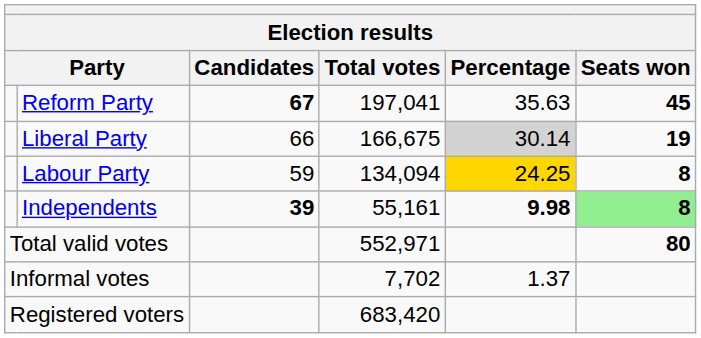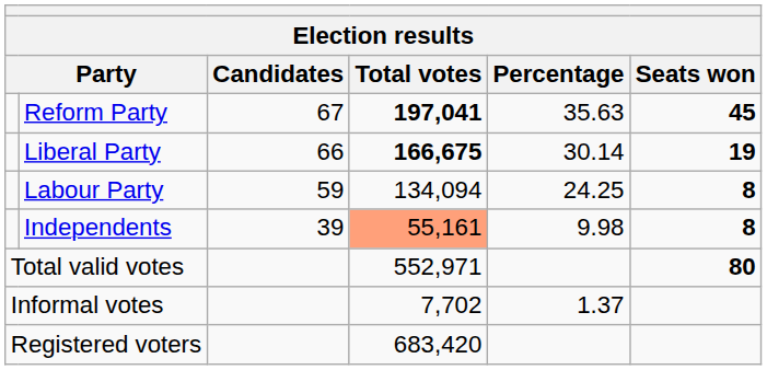Reform Party | Candidates: bold -> normal
Reform Party | Total votes: normal -> bold
Liberal Party | Total votes: normal -> bold
Liberal Party | Percentage: lightgrey background -> no background
Labour Party | Percentage: gold background -> no background
Independents | Candidates: bold -> normal
Independents | Total votes: no background -> lightsalmon background
Independents | Percentage: bold -> normal
Independents | Seats won: lightgreen background -> no background
